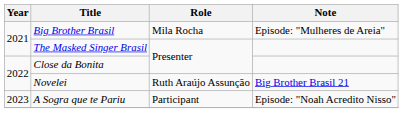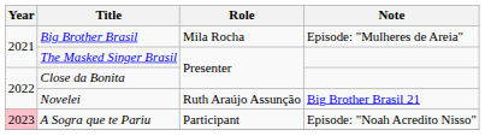A Sogra que te Pariu | Year: no background -> pink background
